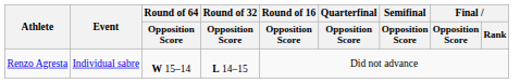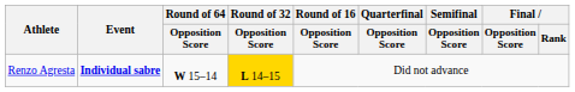Renzo Agresta | Event: normal -> bold
Renzo Agresta | Round of 32 / Opposition Score: no background -> gold background
